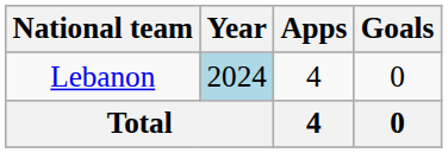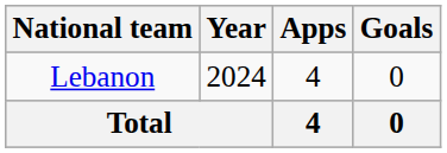Lebanon | Year: lightblue background -> no background
